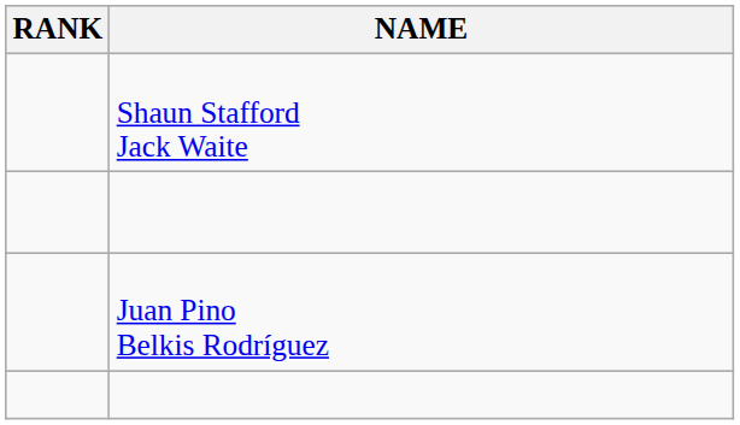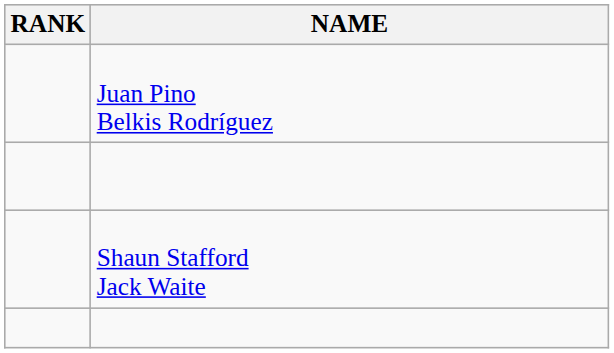row 2 | NAME: Shaun Stafford Jack Waite -> Juan Pino Belkis Rodríguez
row 4 | NAME: Juan Pino Belkis Rodríguez -> Shaun Stafford Jack Waite
